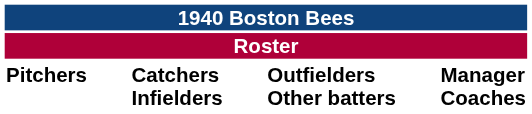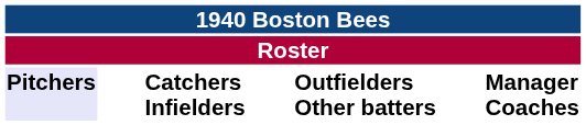Pitchers | column 1: no background -> lavender background
